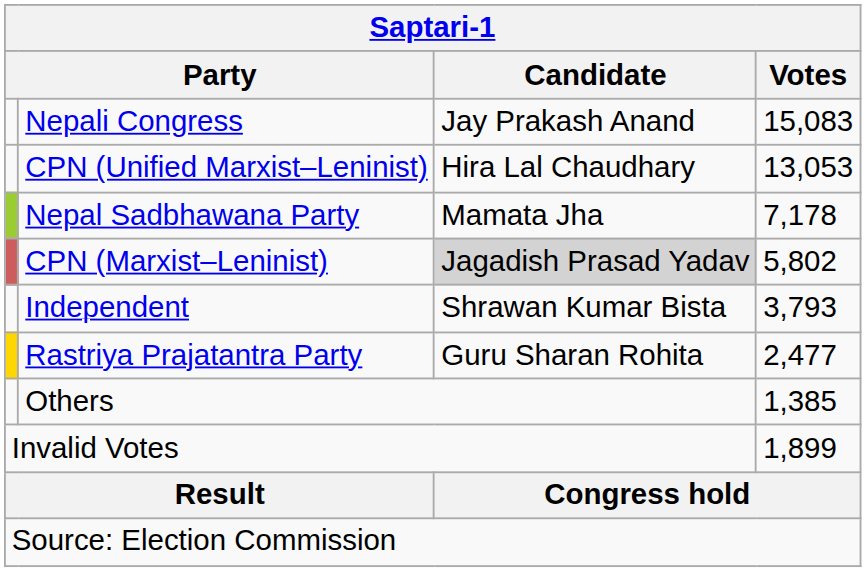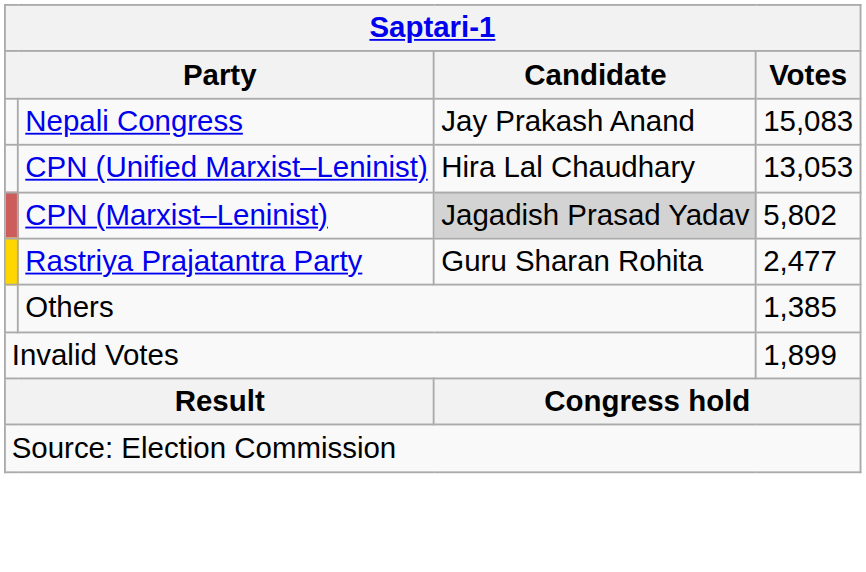- row: Nepal Sadbhawana Party | Mamata Jha | 7,178
- row: Independent | Shrawan Kumar Bista | 3,793
